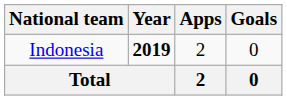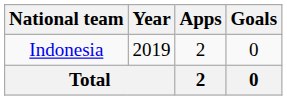Indonesia | Year: bold -> normal
